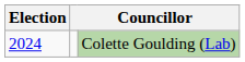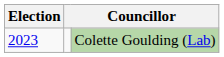Colette Goulding (Lab) | Election: 2024 -> 2023
